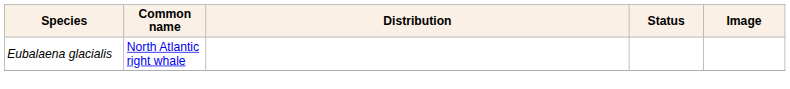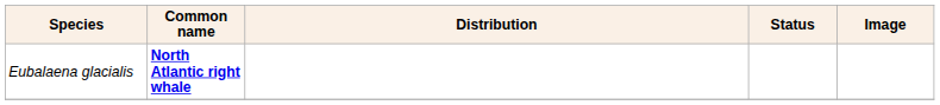Eubalaena glacialis | Common name: normal -> bold
